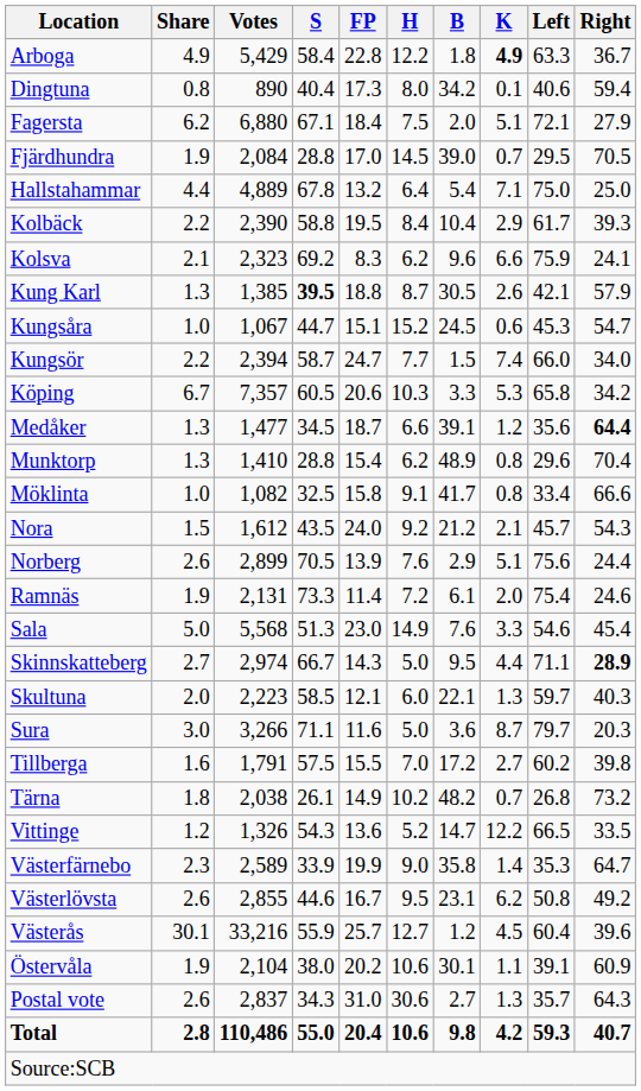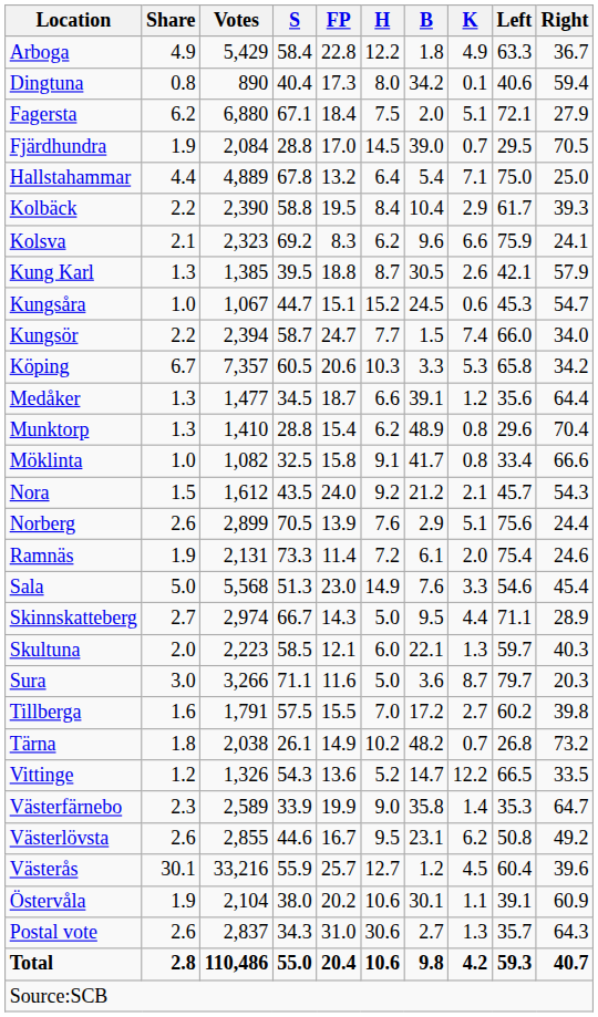Arboga | K: bold -> normal
Kung Karl | S: bold -> normal
Medåker | Right: bold -> normal
Skinnskatteberg | Right: bold -> normal
